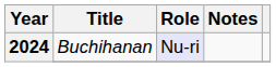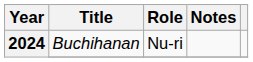2024 / Buchihanan | Role: lavender background -> no background
